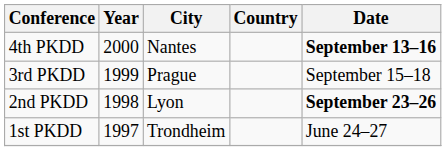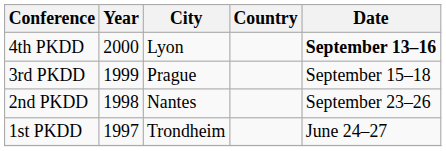4th PKDD | City: Nantes -> Lyon
2nd PKDD | City: Lyon -> Nantes
2nd PKDD | Date: bold -> normal
